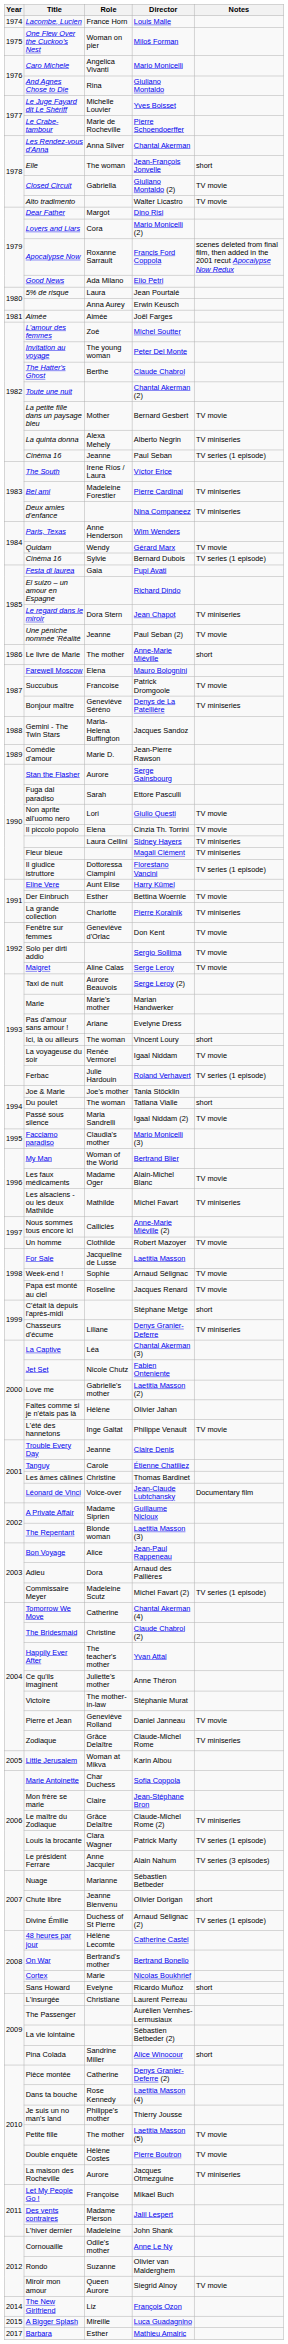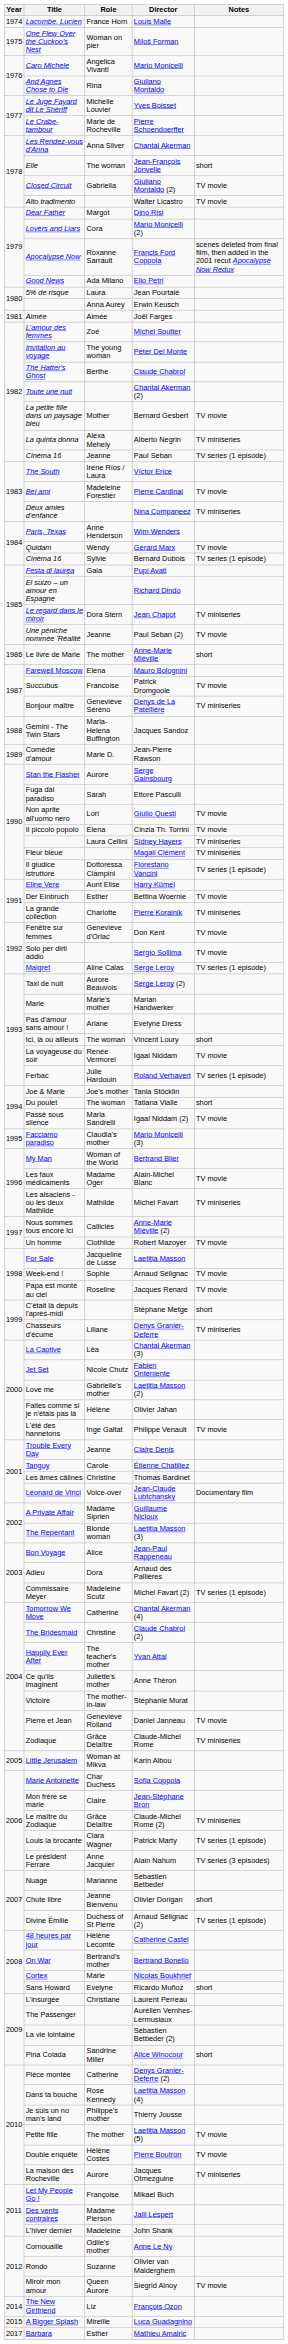Pierre Cardinal | Notes: TV miniseries -> TV movie
Serge Leroy | Notes: TV movie -> TV series (1 episode)
